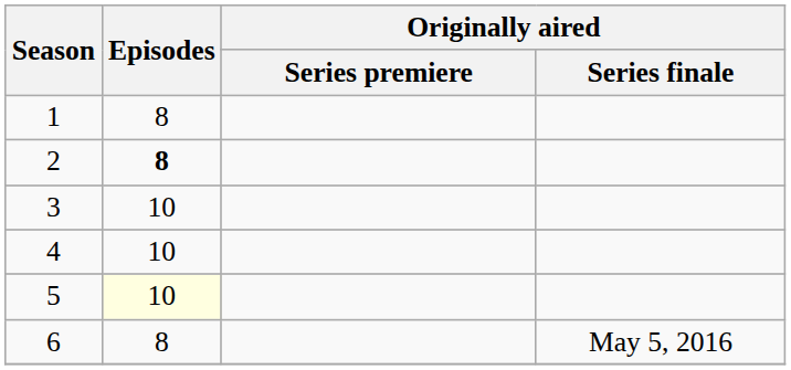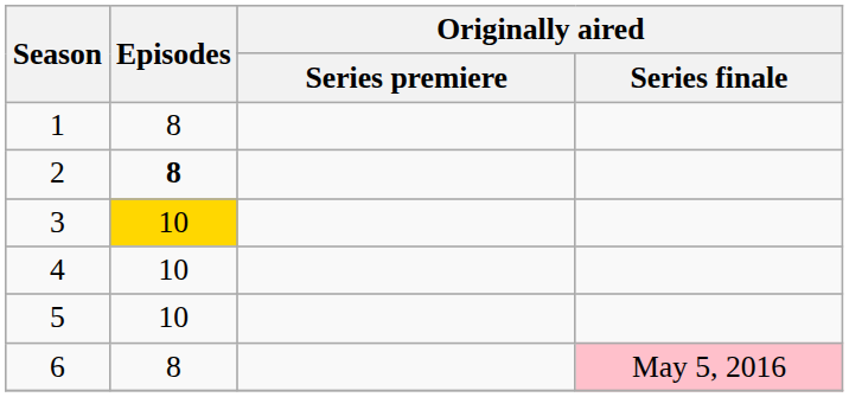3 | Episodes: no background -> gold background
5 | Episodes: lightyellow background -> no background
6 | Originally aired / Series finale: no background -> pink background
